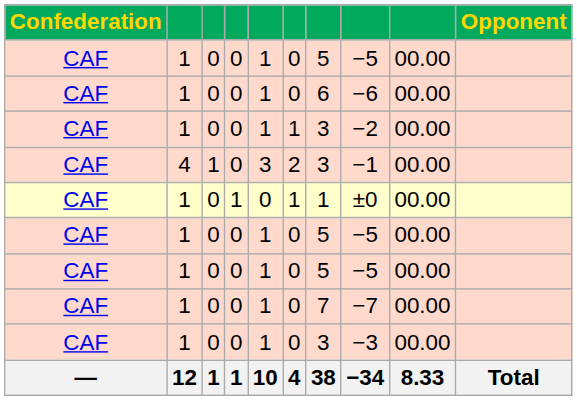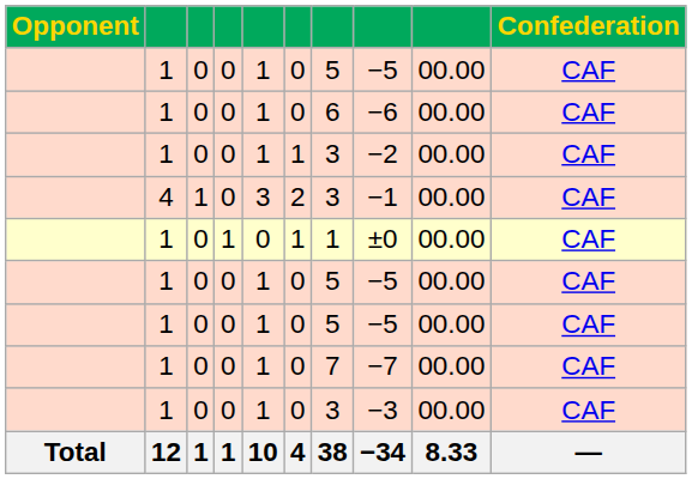columns swapped: Opponent <-> Confederation
